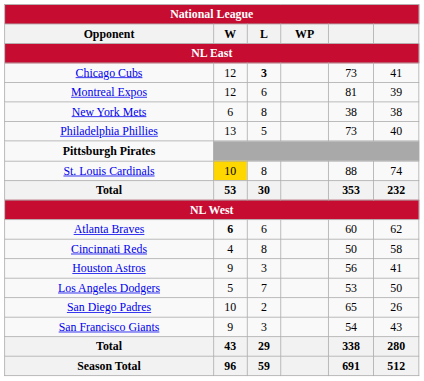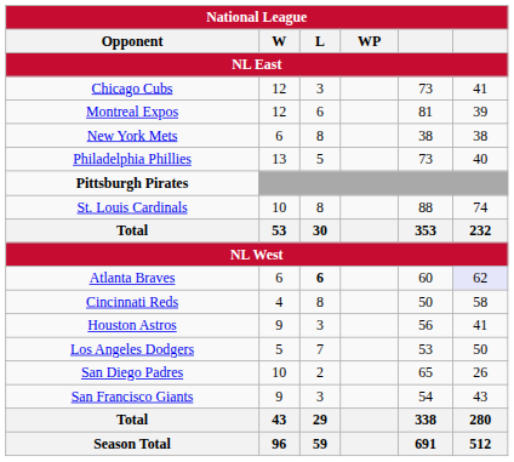Chicago Cubs | L: bold -> normal
St. Louis Cardinals | W: gold background -> no background
Atlanta Braves | W: bold -> normal
Atlanta Braves | L: normal -> bold
Atlanta Braves | column 6: no background -> lavender background
